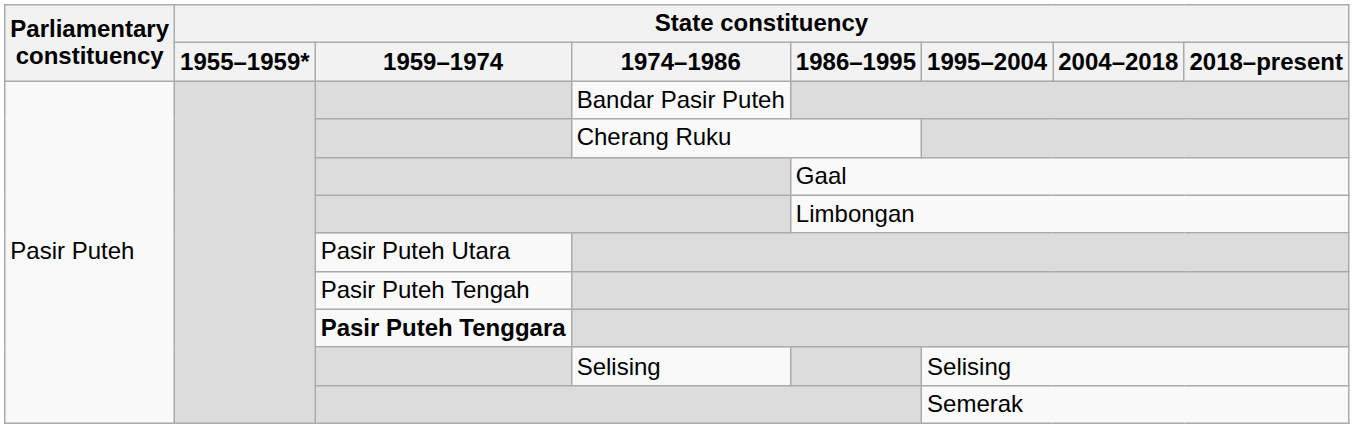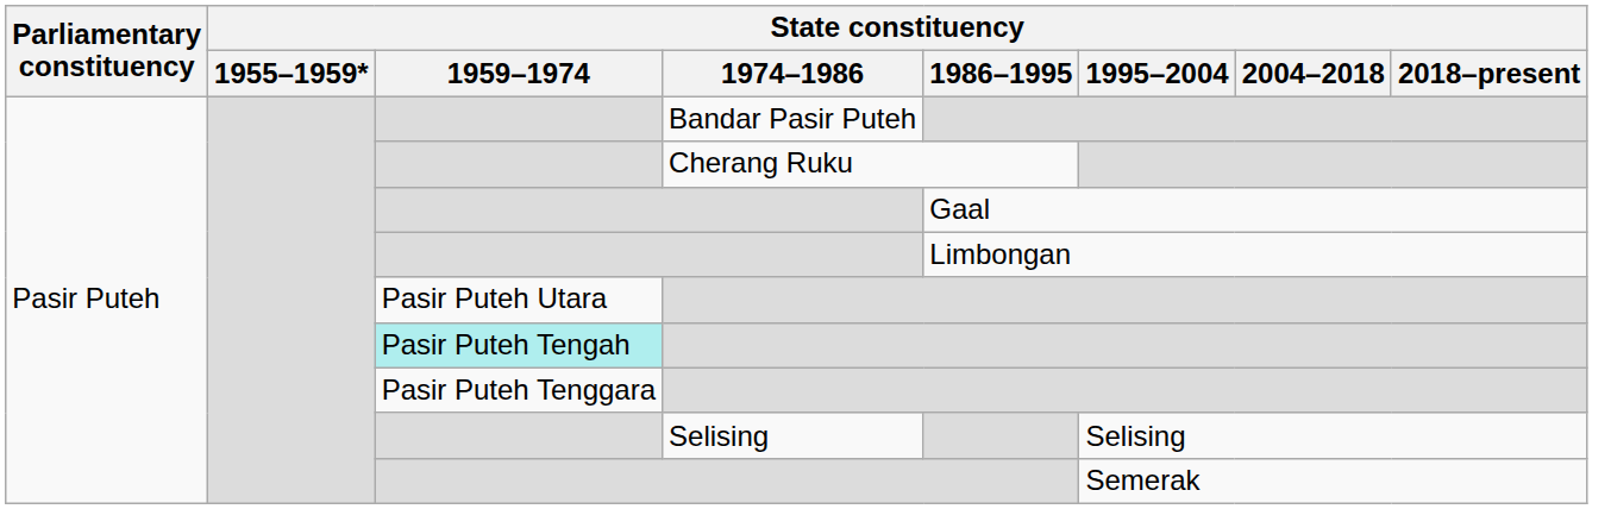Pasir Puteh Tengah | State constituency / 1959–1974: no background -> paleturquoise background
Pasir Puteh Tenggara | State constituency / 1959–1974: bold -> normal
